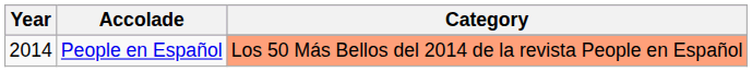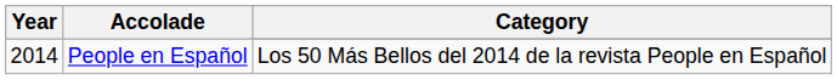Los 50 Más Bellos del 2014 de la revista People en Español | Category: lightsalmon background -> no background
